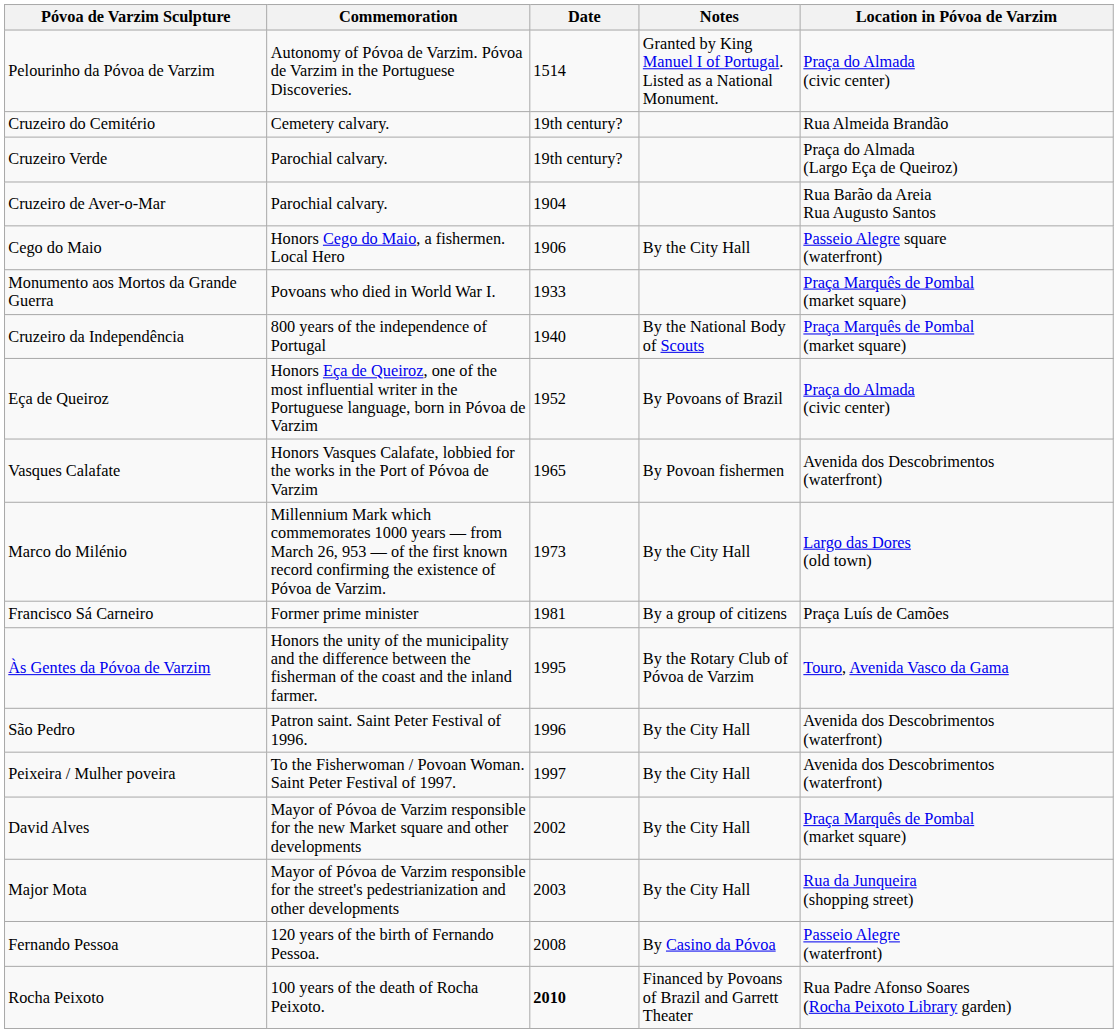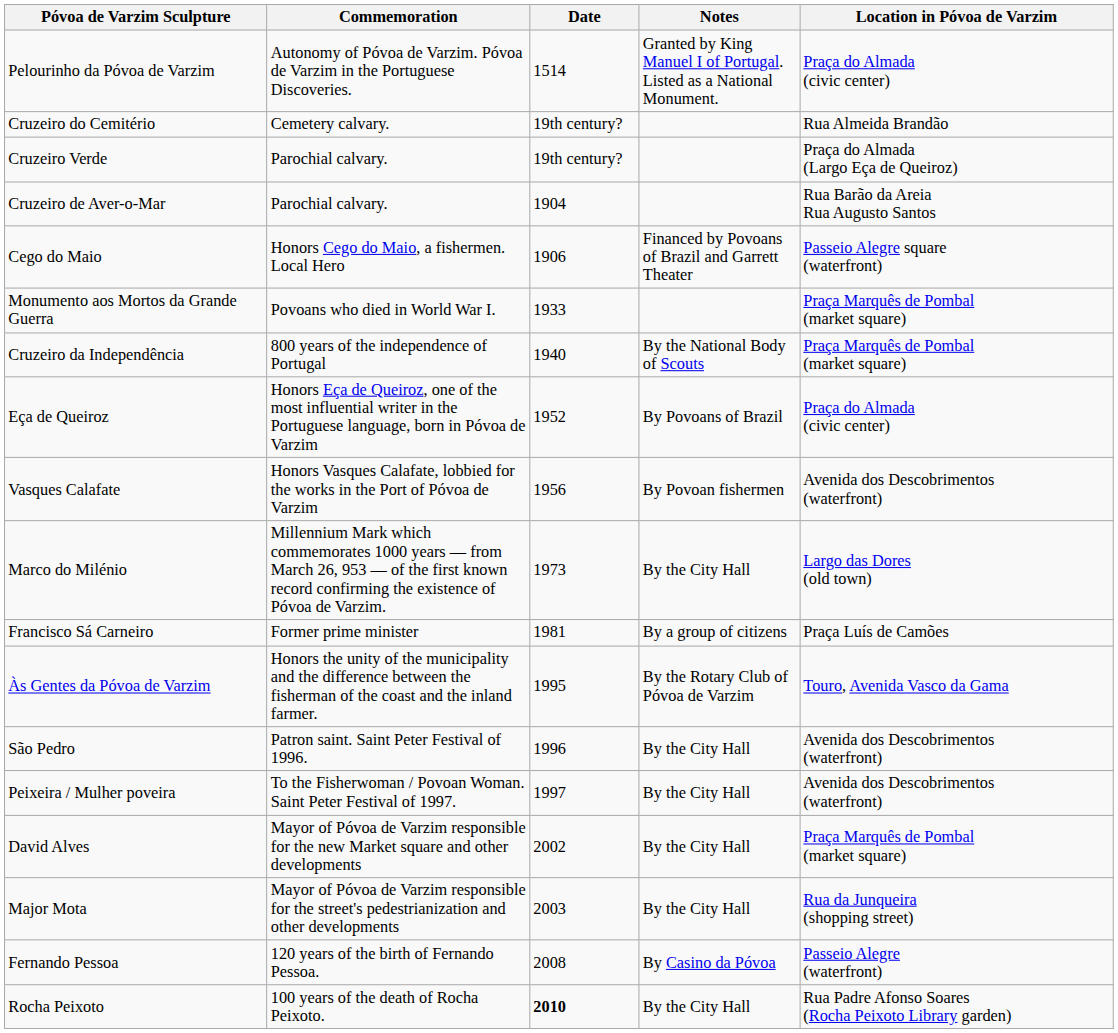Cego do Maio | Notes: By the City Hall -> Financed by Povoans of Brazil and Garrett Theater
Vasques Calafate | Date: 1965 -> 1956
Rocha Peixoto | Notes: Financed by Povoans of Brazil and Garrett Theater -> By the City Hall
